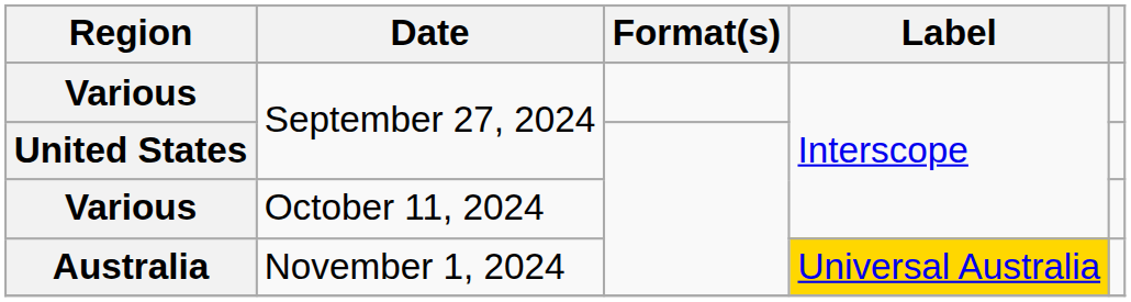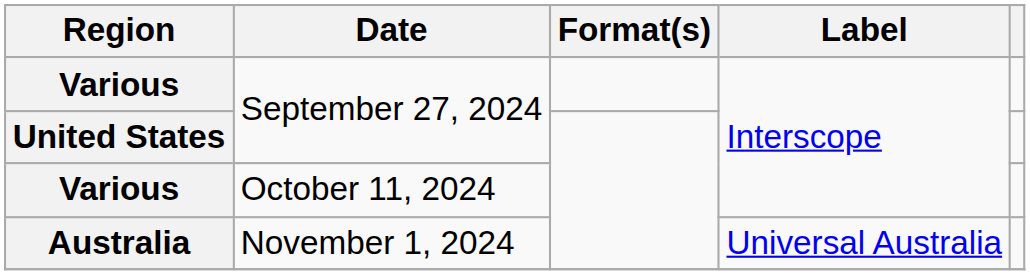Australia | Label: gold background -> no background
